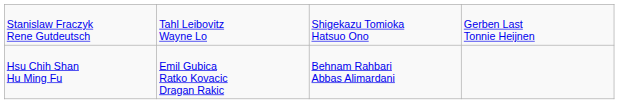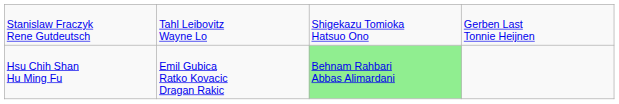Hsu Chih Shan Hu Ming Fu | column 3: no background -> lightgreen background
